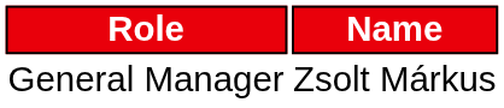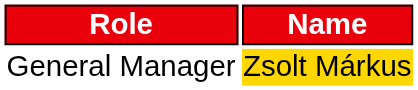General Manager | Name: no background -> gold background
